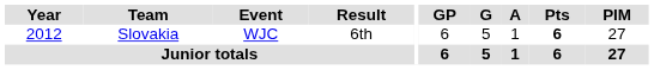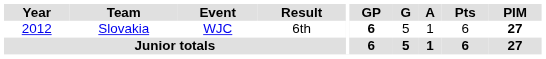Slovakia | GP: normal -> bold
Slovakia | Pts: bold -> normal
Slovakia | PIM: normal -> bold
